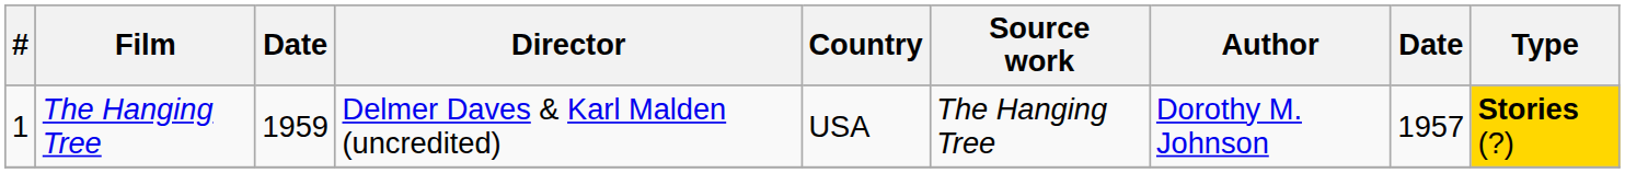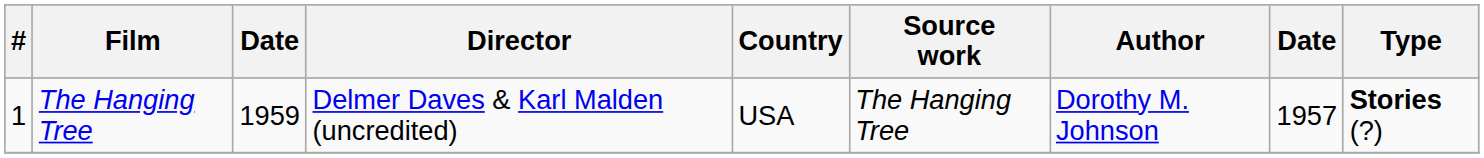row 2 | Type: gold background -> no background
